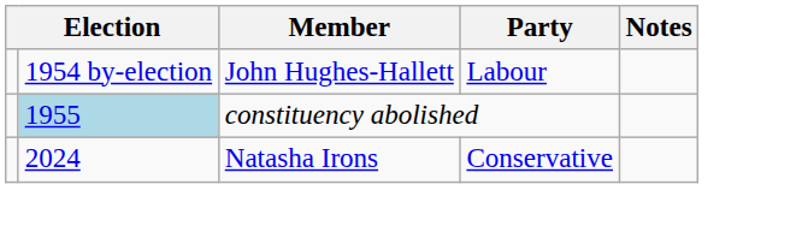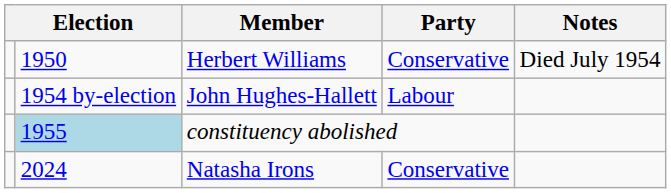+ row: 1950 | Herbert Williams | Conservative | Died July 1954
